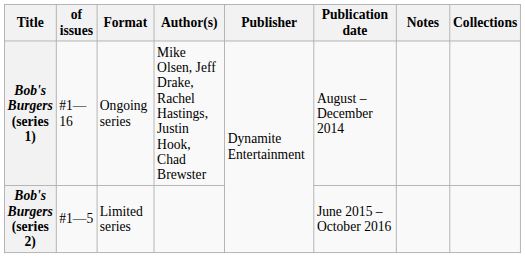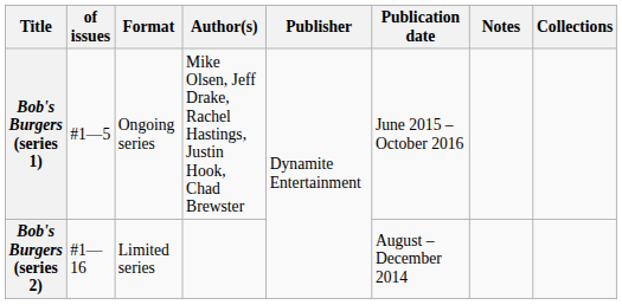Bob's Burgers (series 1) | of issues: #1—16 -> #1—5
Bob's Burgers (series 1) | Publication date: August – December 2014 -> June 2015 – October 2016
Bob's Burgers (series 2) | of issues: #1—5 -> #1—16
Bob's Burgers (series 2) | Publication date: June 2015 – October 2016 -> August – December 2014
